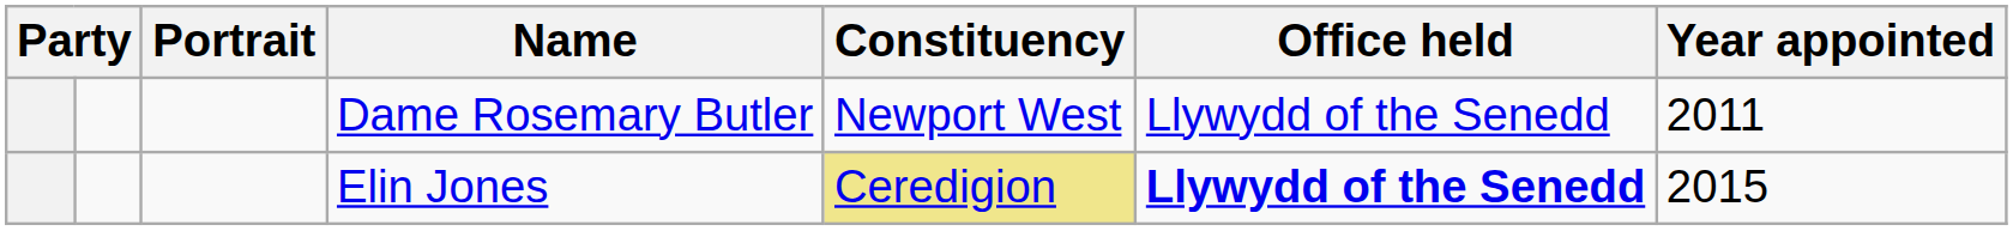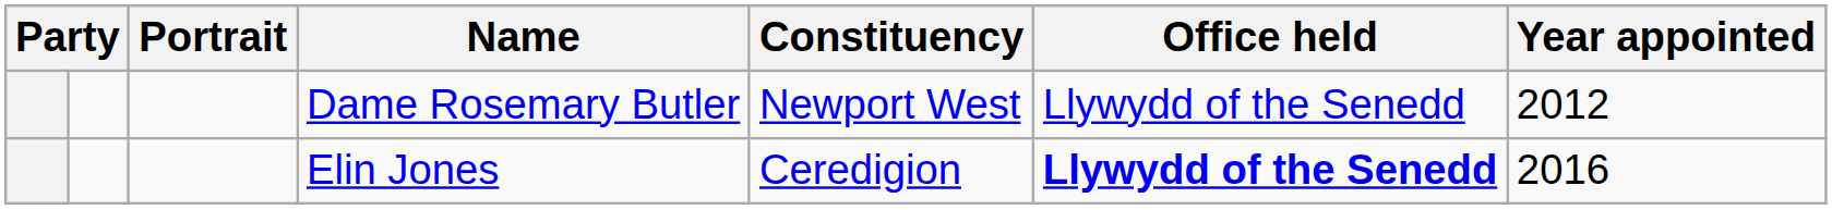Dame Rosemary Butler | Year appointed: 2011 -> 2012
Elin Jones | Constituency: khaki background -> no background
Elin Jones | Year appointed: 2015 -> 2016
